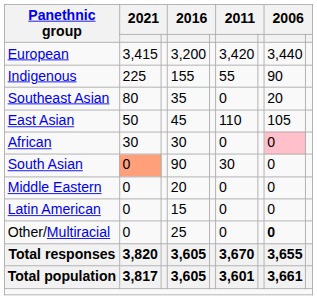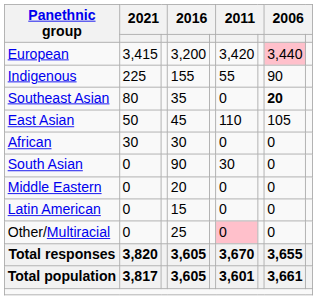European | column 8: no background -> pink background
Southeast Asian | column 8: normal -> bold
African | column 8: pink background -> no background
South Asian | column 2: lightsalmon background -> no background
Other/Multiracial | column 6: no background -> pink background
Other/Multiracial | column 8: bold -> normal
